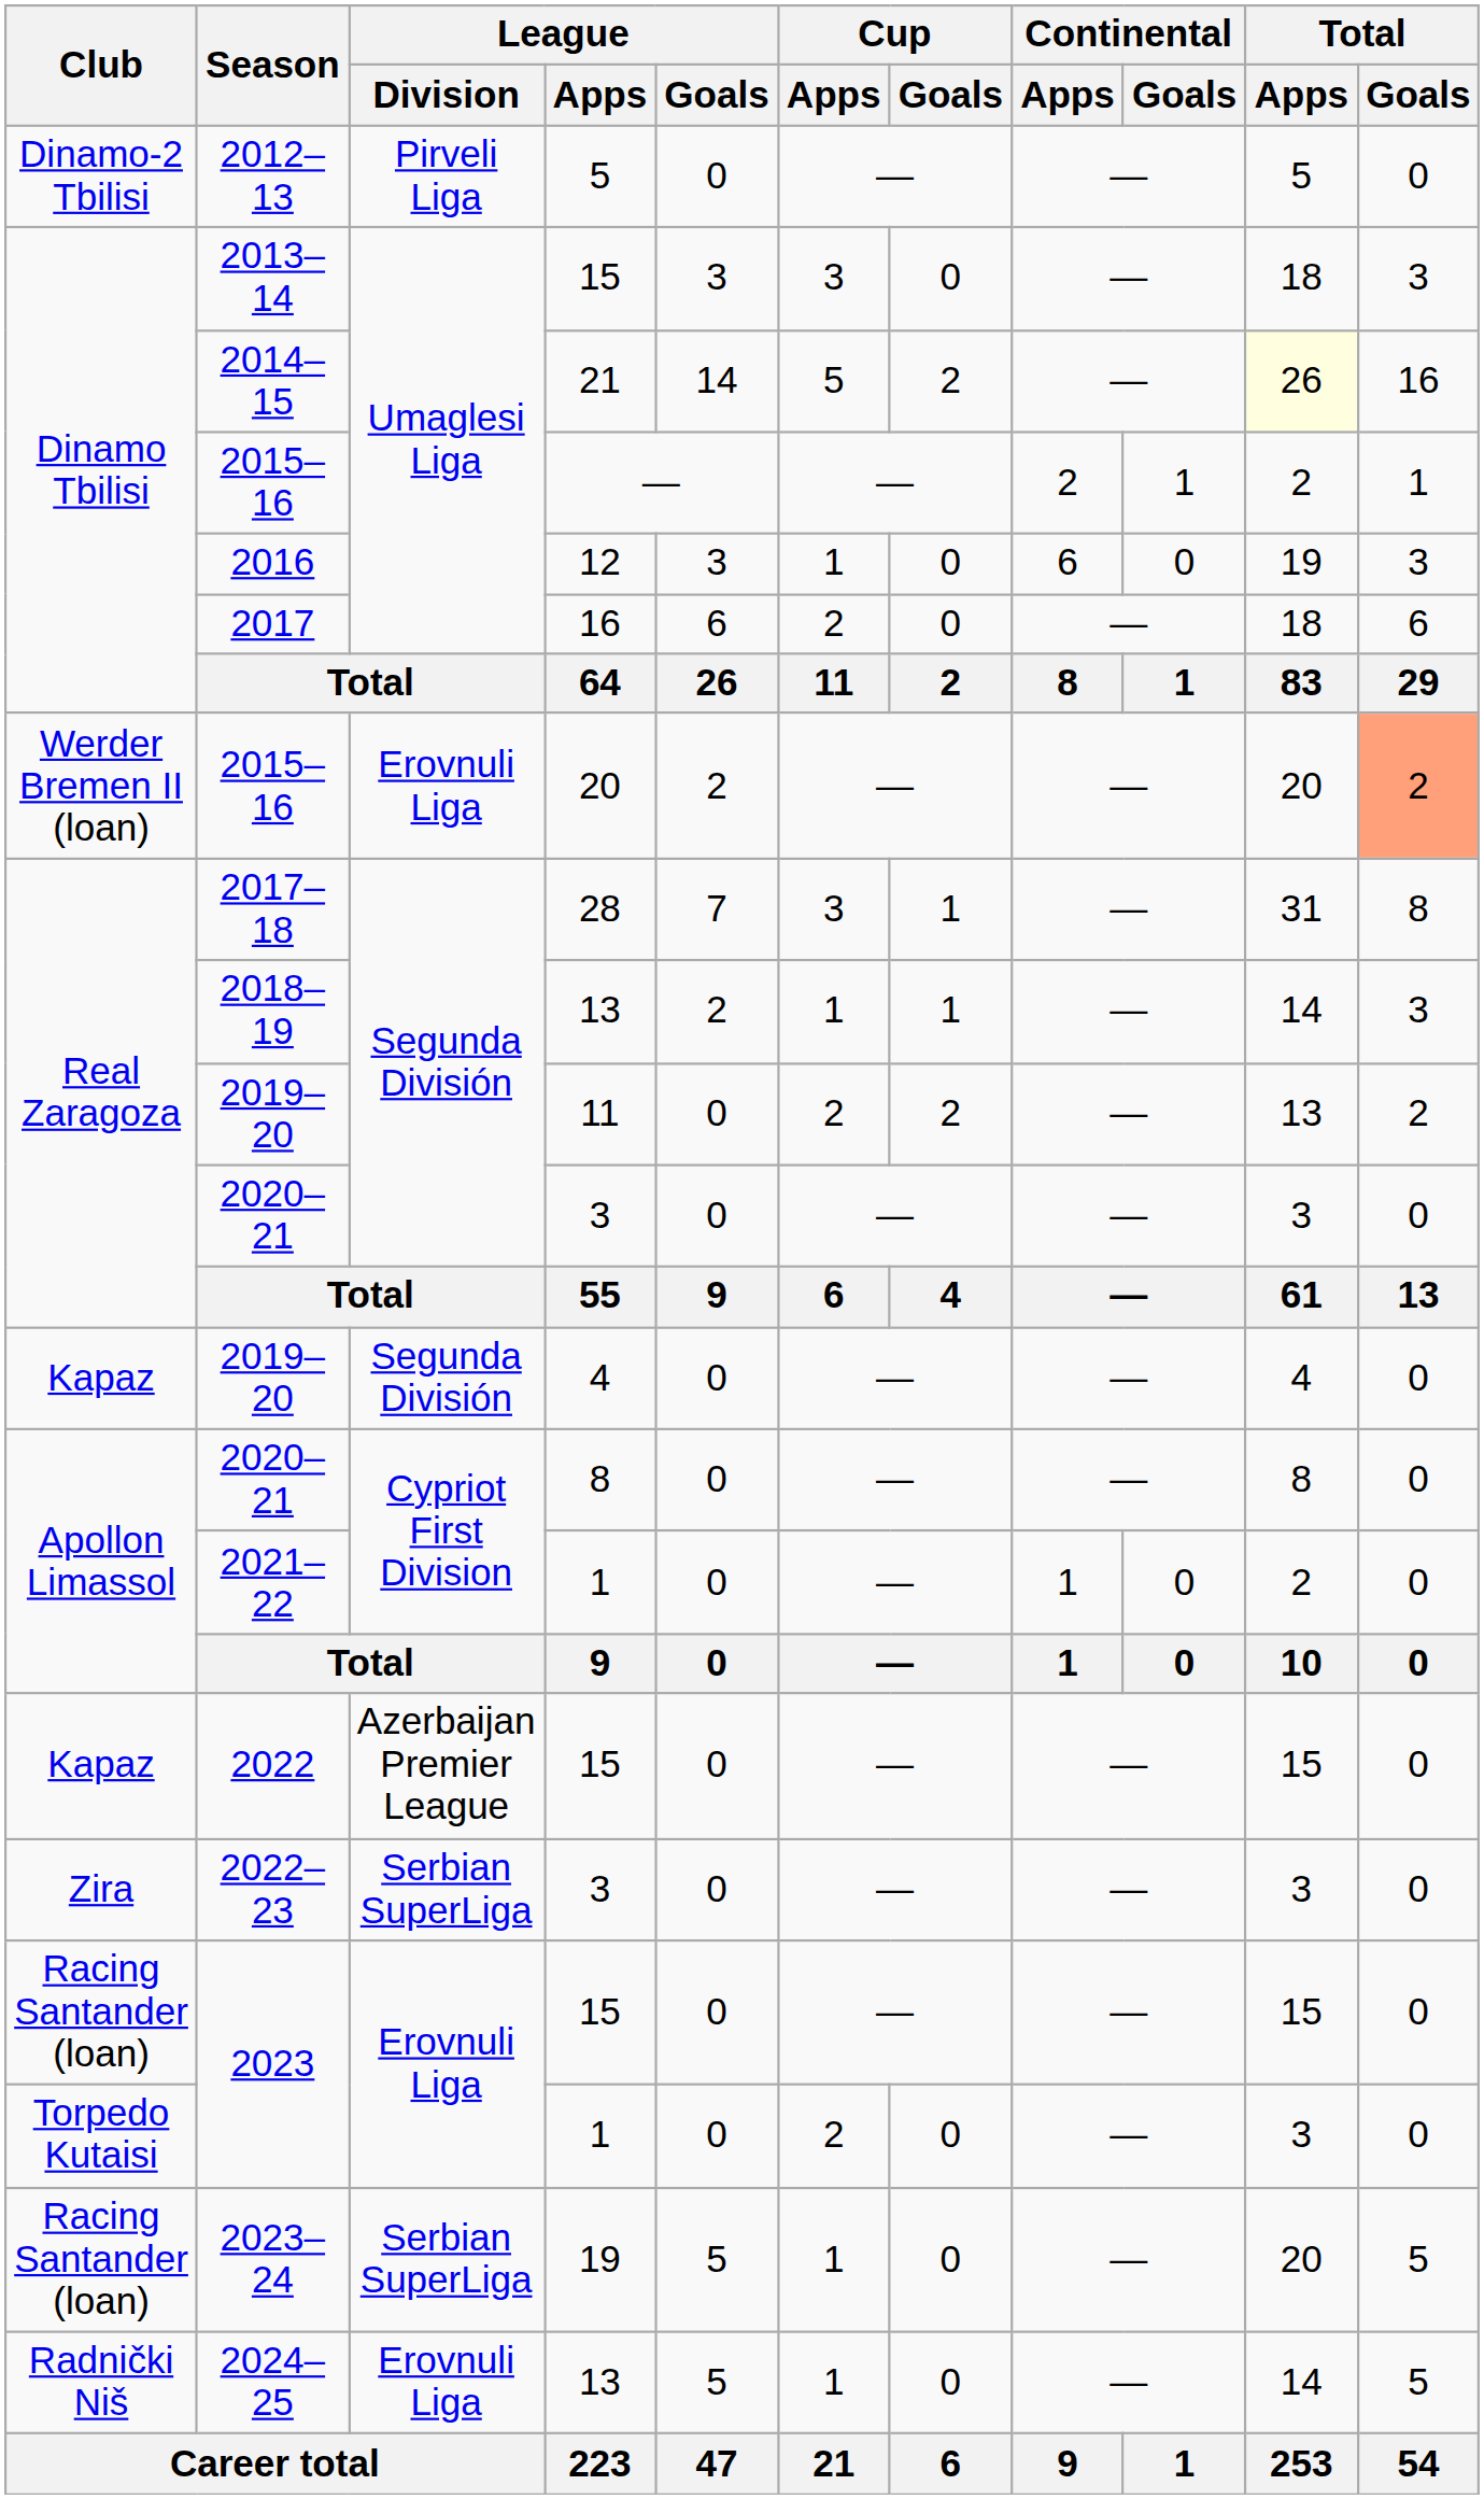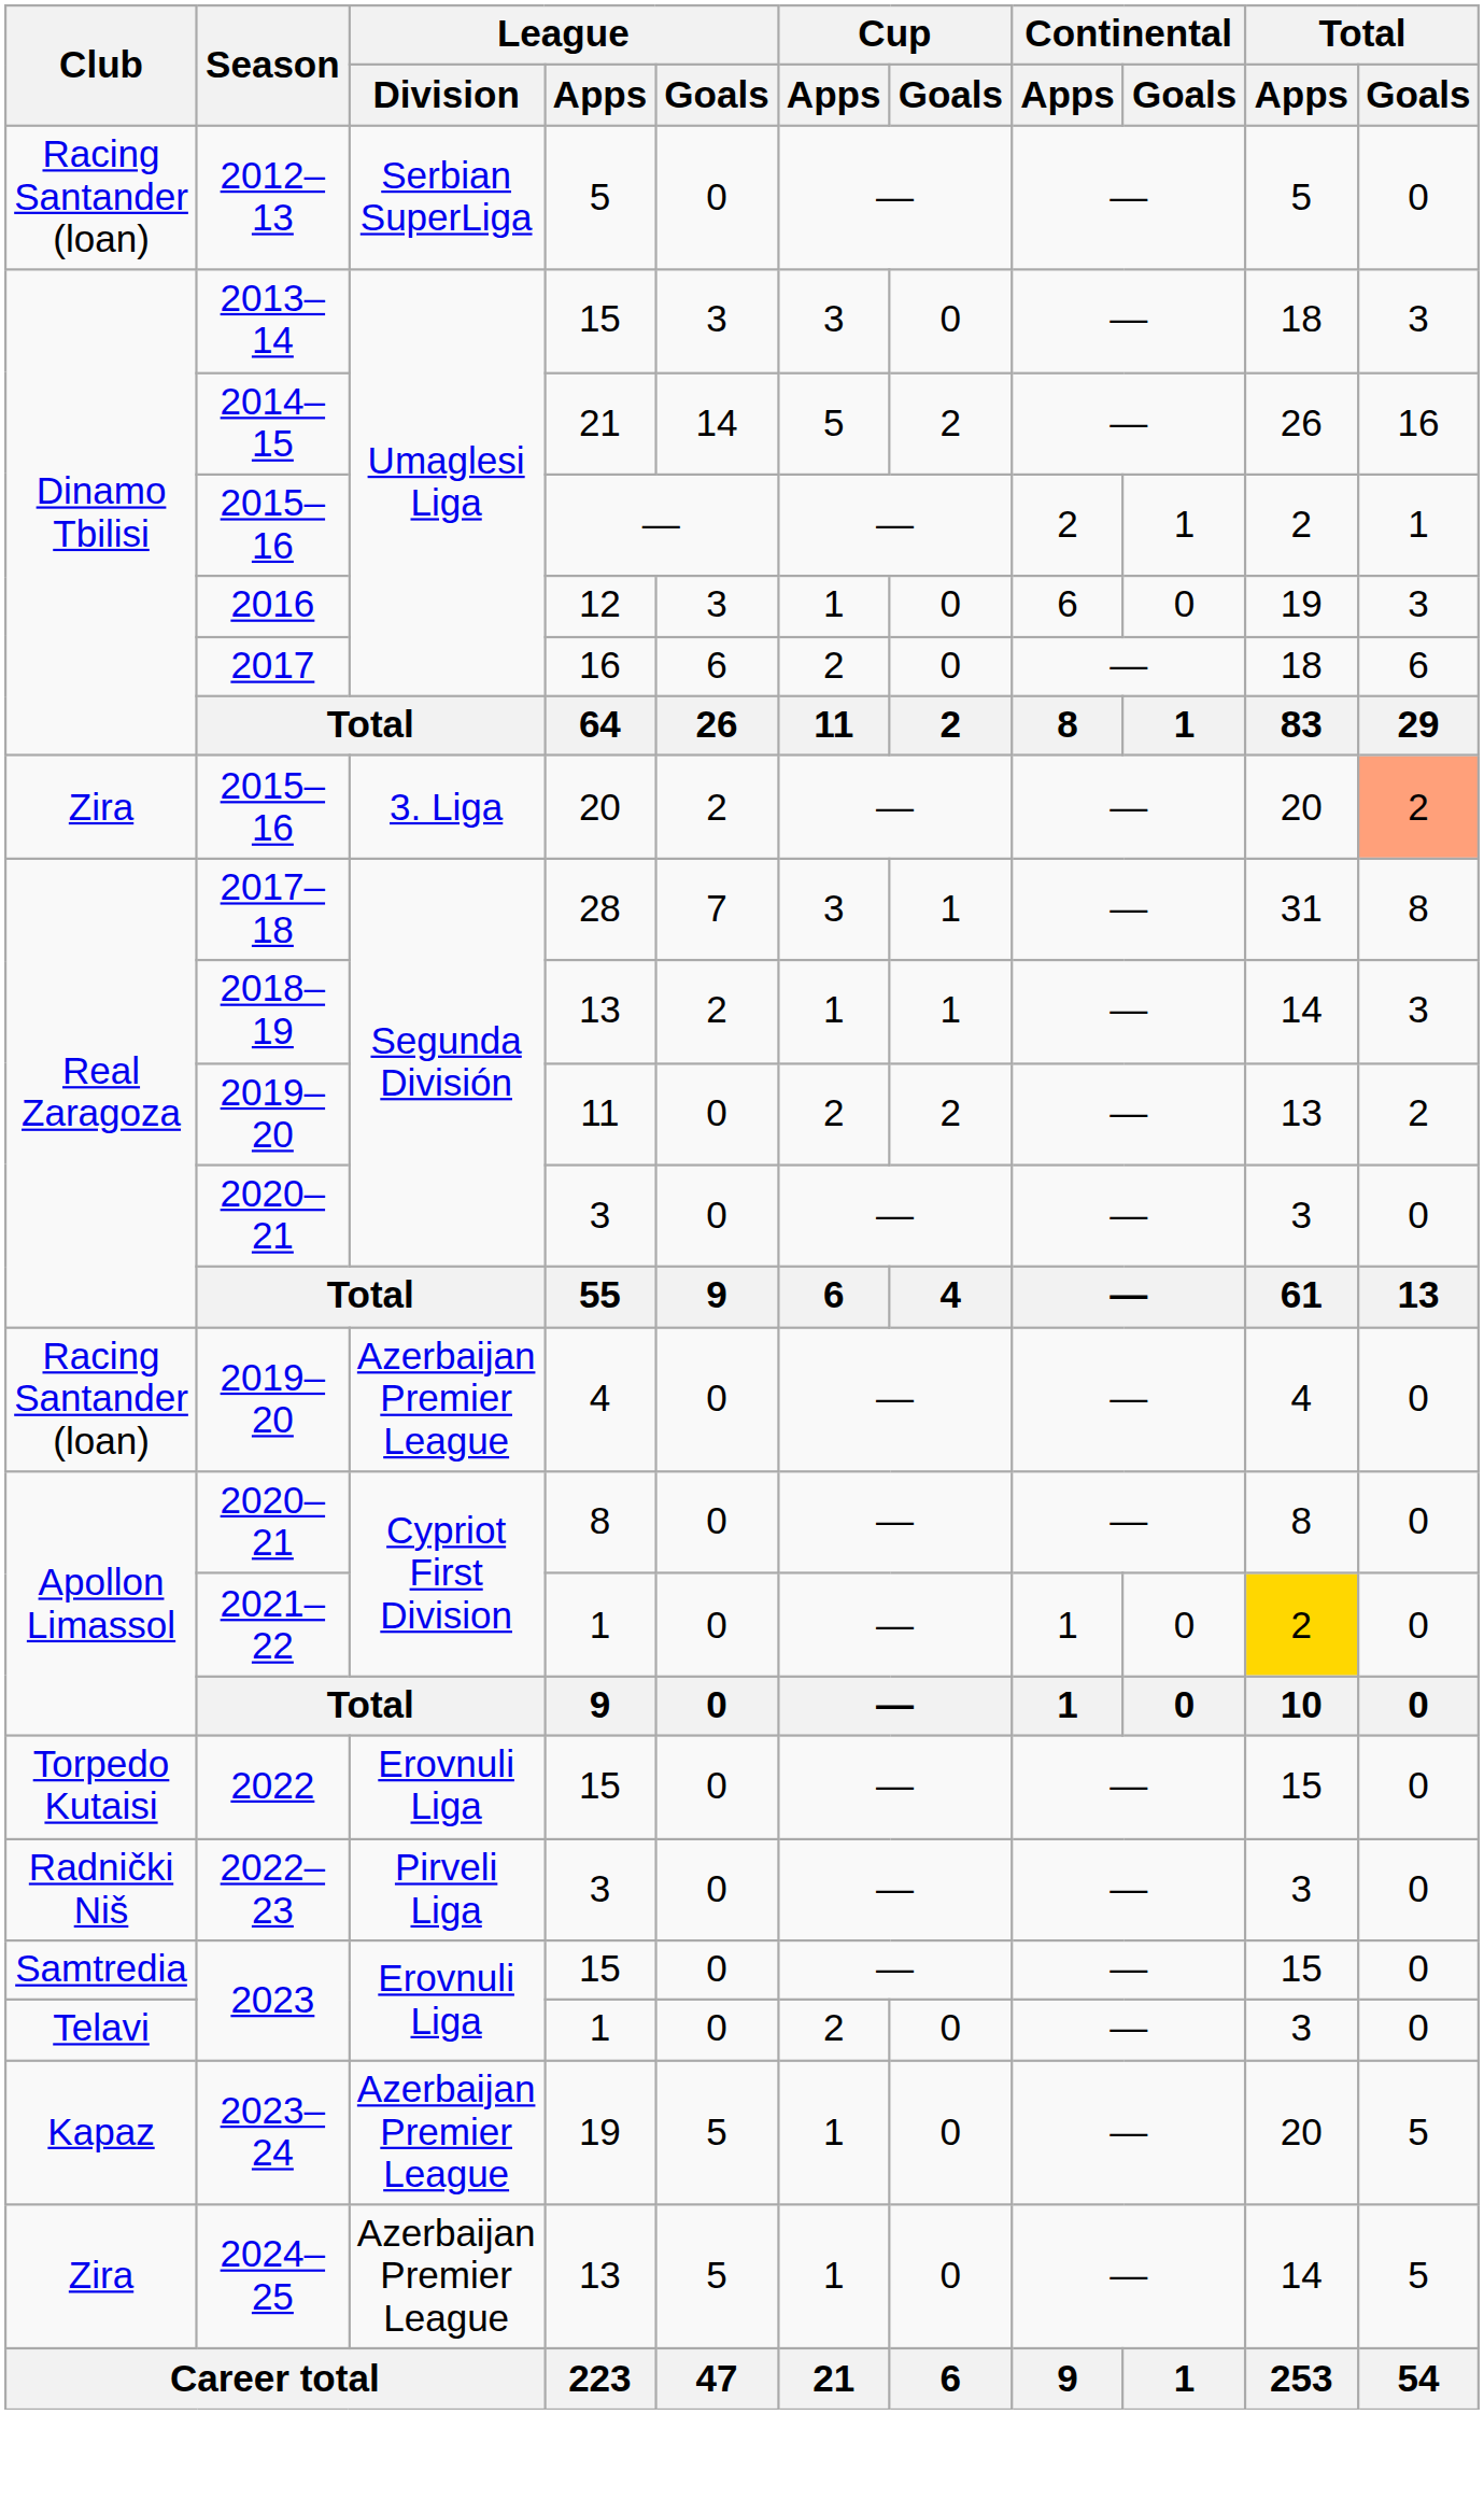2012–13 | Club: Dinamo-2 Tbilisi -> Racing Santander (loan)
2012–13 | League / Division: Pirveli Liga -> Serbian SuperLiga
2014–15 | Total / Apps: lightyellow background -> no background
2015–16 / 20 | Club: Werder Bremen II (loan) -> Zira
2015–16 / 20 | League / Division: Erovnuli Liga -> 3. Liga
2019–20 / 4 | Club: Kapaz -> Racing Santander (loan)
2019–20 / 4 | League / Division: Segunda División -> Azerbaijan Premier League
2021–22 | Total / Apps: no background -> gold background
2022 | Club: Kapaz -> Torpedo Kutaisi
2022 | League / Division: Azerbaijan Premier League -> Erovnuli Liga
2022–23 | Club: Zira -> Radnički Niš
2022–23 | League / Division: Serbian SuperLiga -> Pirveli Liga
2023 / 15 | Club: Racing Santander (loan) -> Samtredia
2023 / 1 | Club: Torpedo Kutaisi -> Telavi
2023–24 | Club: Racing Santander (loan) -> Kapaz
2023–24 | League / Division: Serbian SuperLiga -> Azerbaijan Premier League
2024–25 | Club: Radnički Niš -> Zira
2024–25 | League / Division: Erovnuli Liga -> Azerbaijan Premier League
